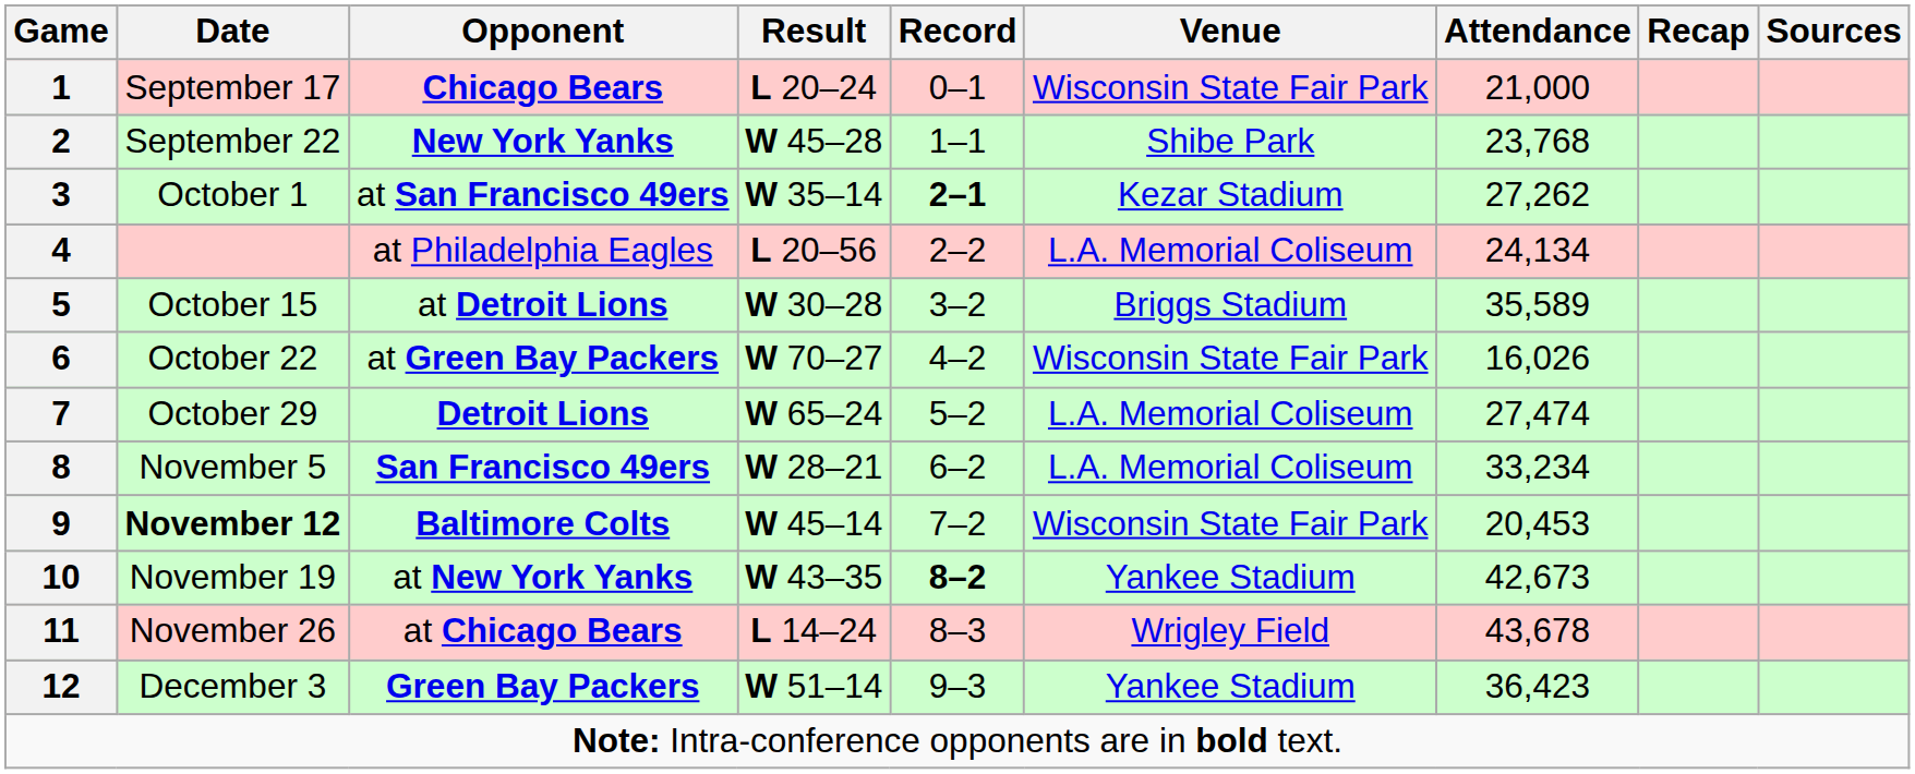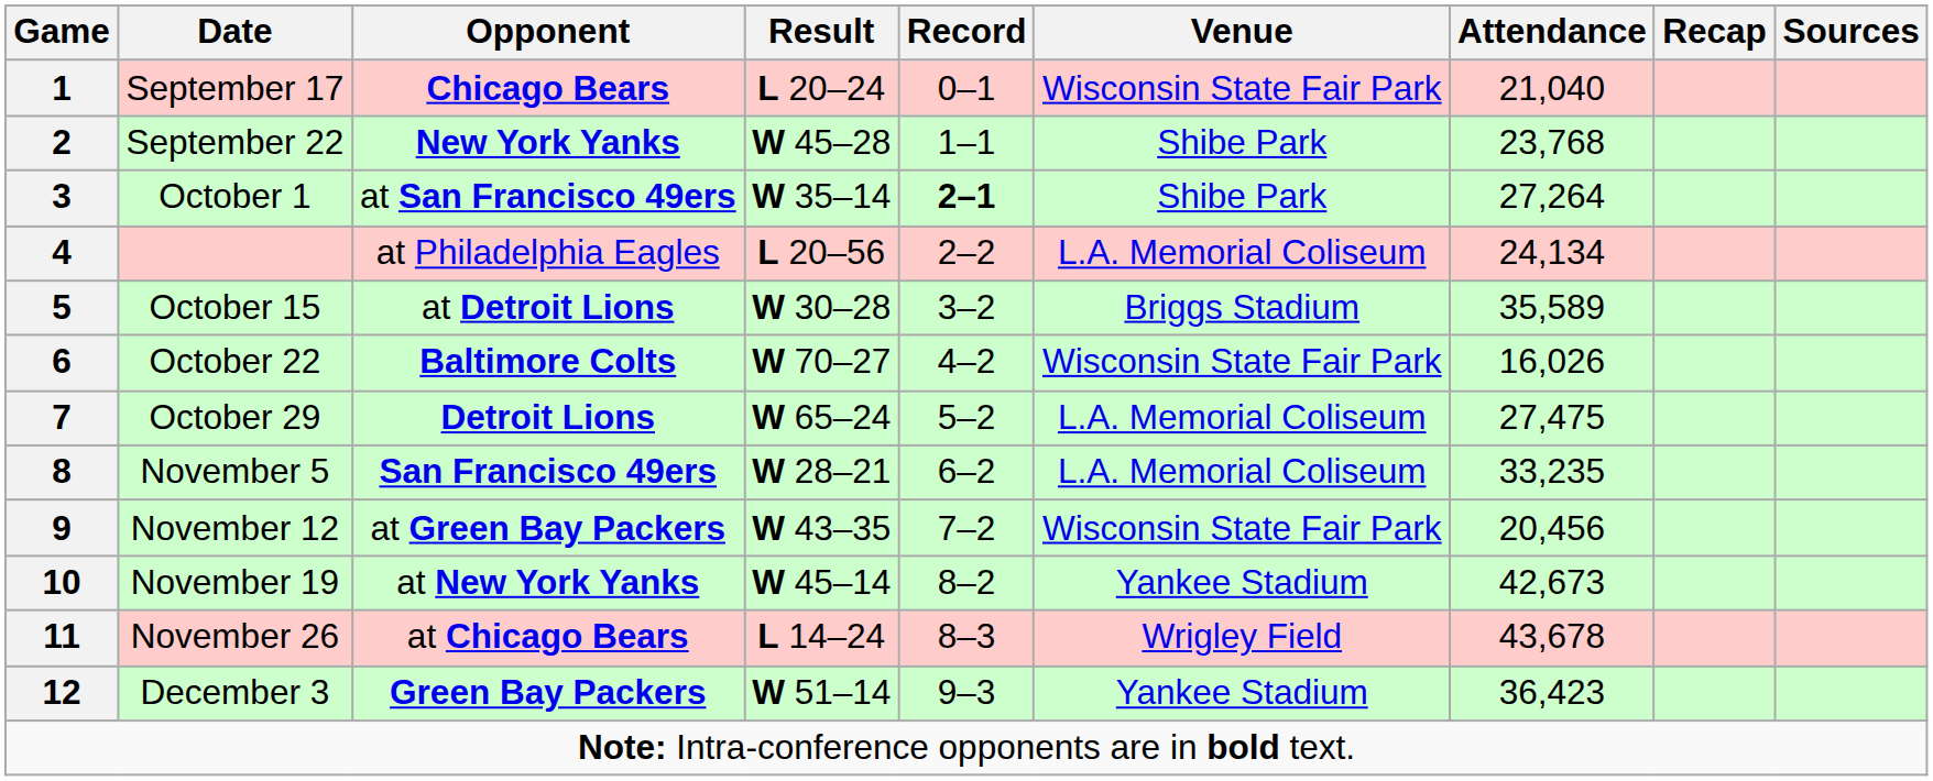1 | Attendance: 21,000 -> 21,040
3 | Venue: Kezar Stadium -> Shibe Park
3 | Attendance: 27,262 -> 27,264
6 | Opponent: at Green Bay Packers -> Baltimore Colts
7 | Attendance: 27,474 -> 27,475
8 | Attendance: 33,234 -> 33,235
9 | Date: bold -> normal
9 | Opponent: Baltimore Colts -> at Green Bay Packers
9 | Result: W 45–14 -> W 43–35
9 | Attendance: 20,453 -> 20,456
10 | Result: W 43–35 -> W 45–14
10 | Record: bold -> normal
